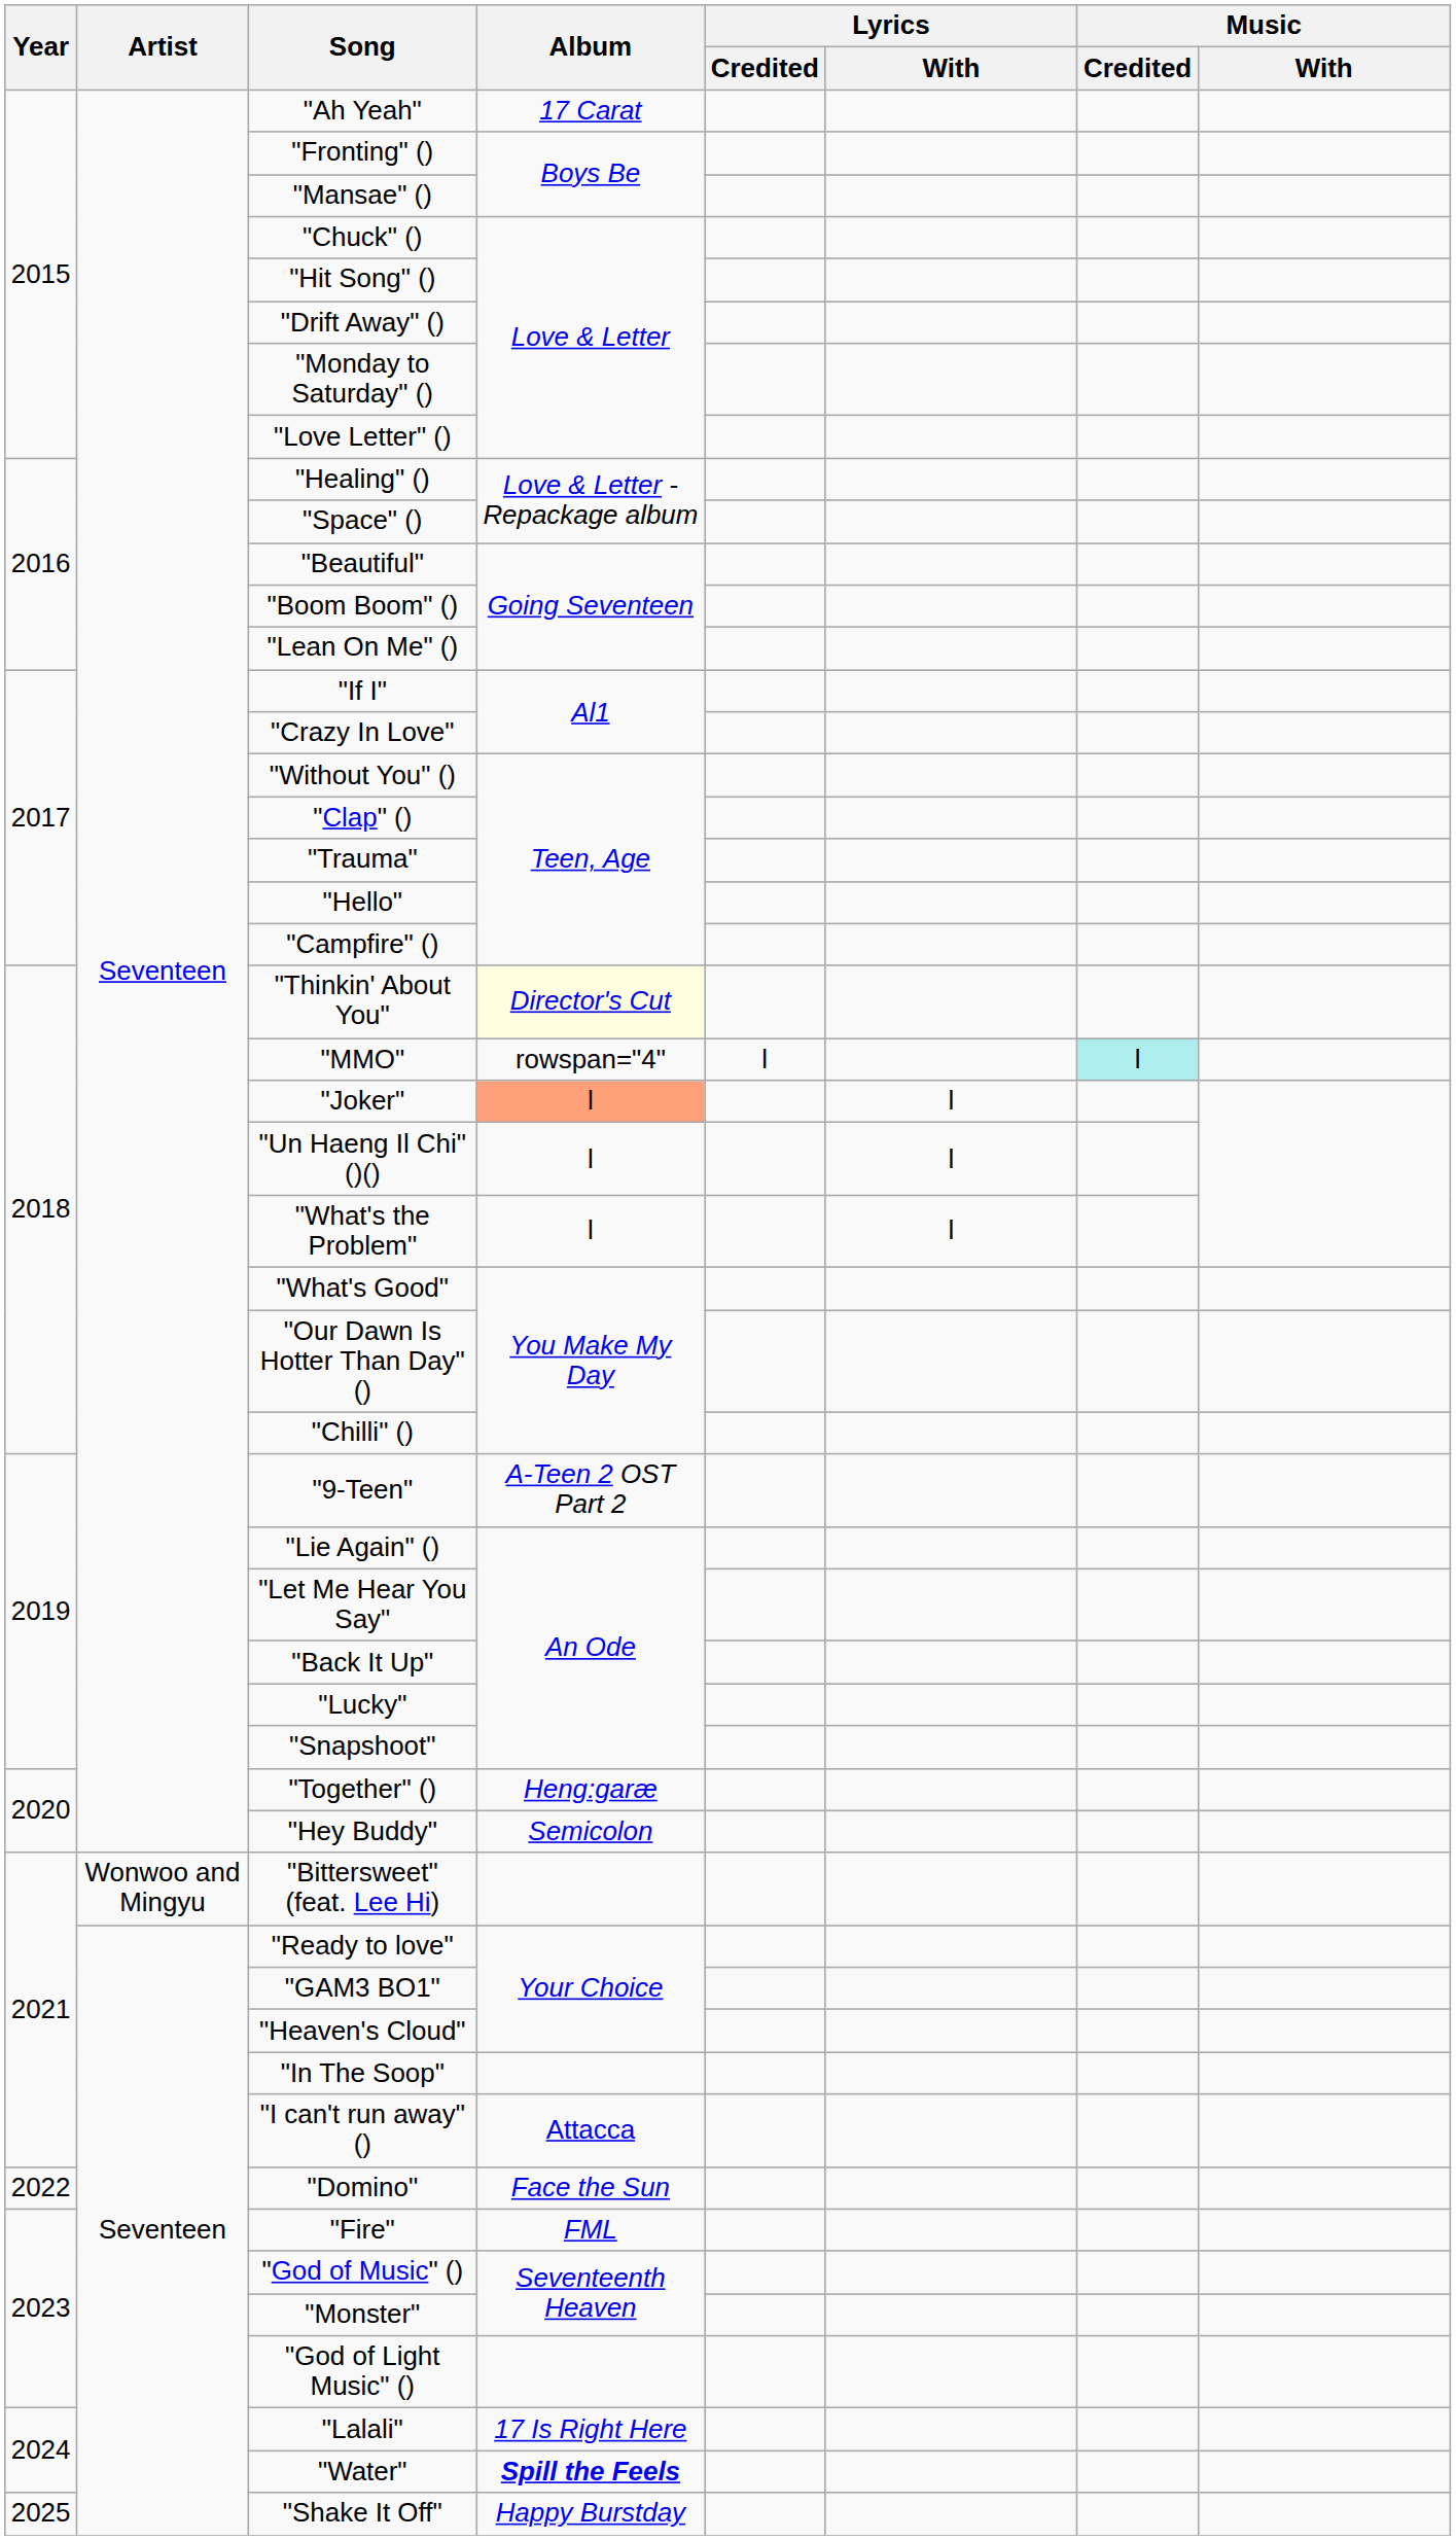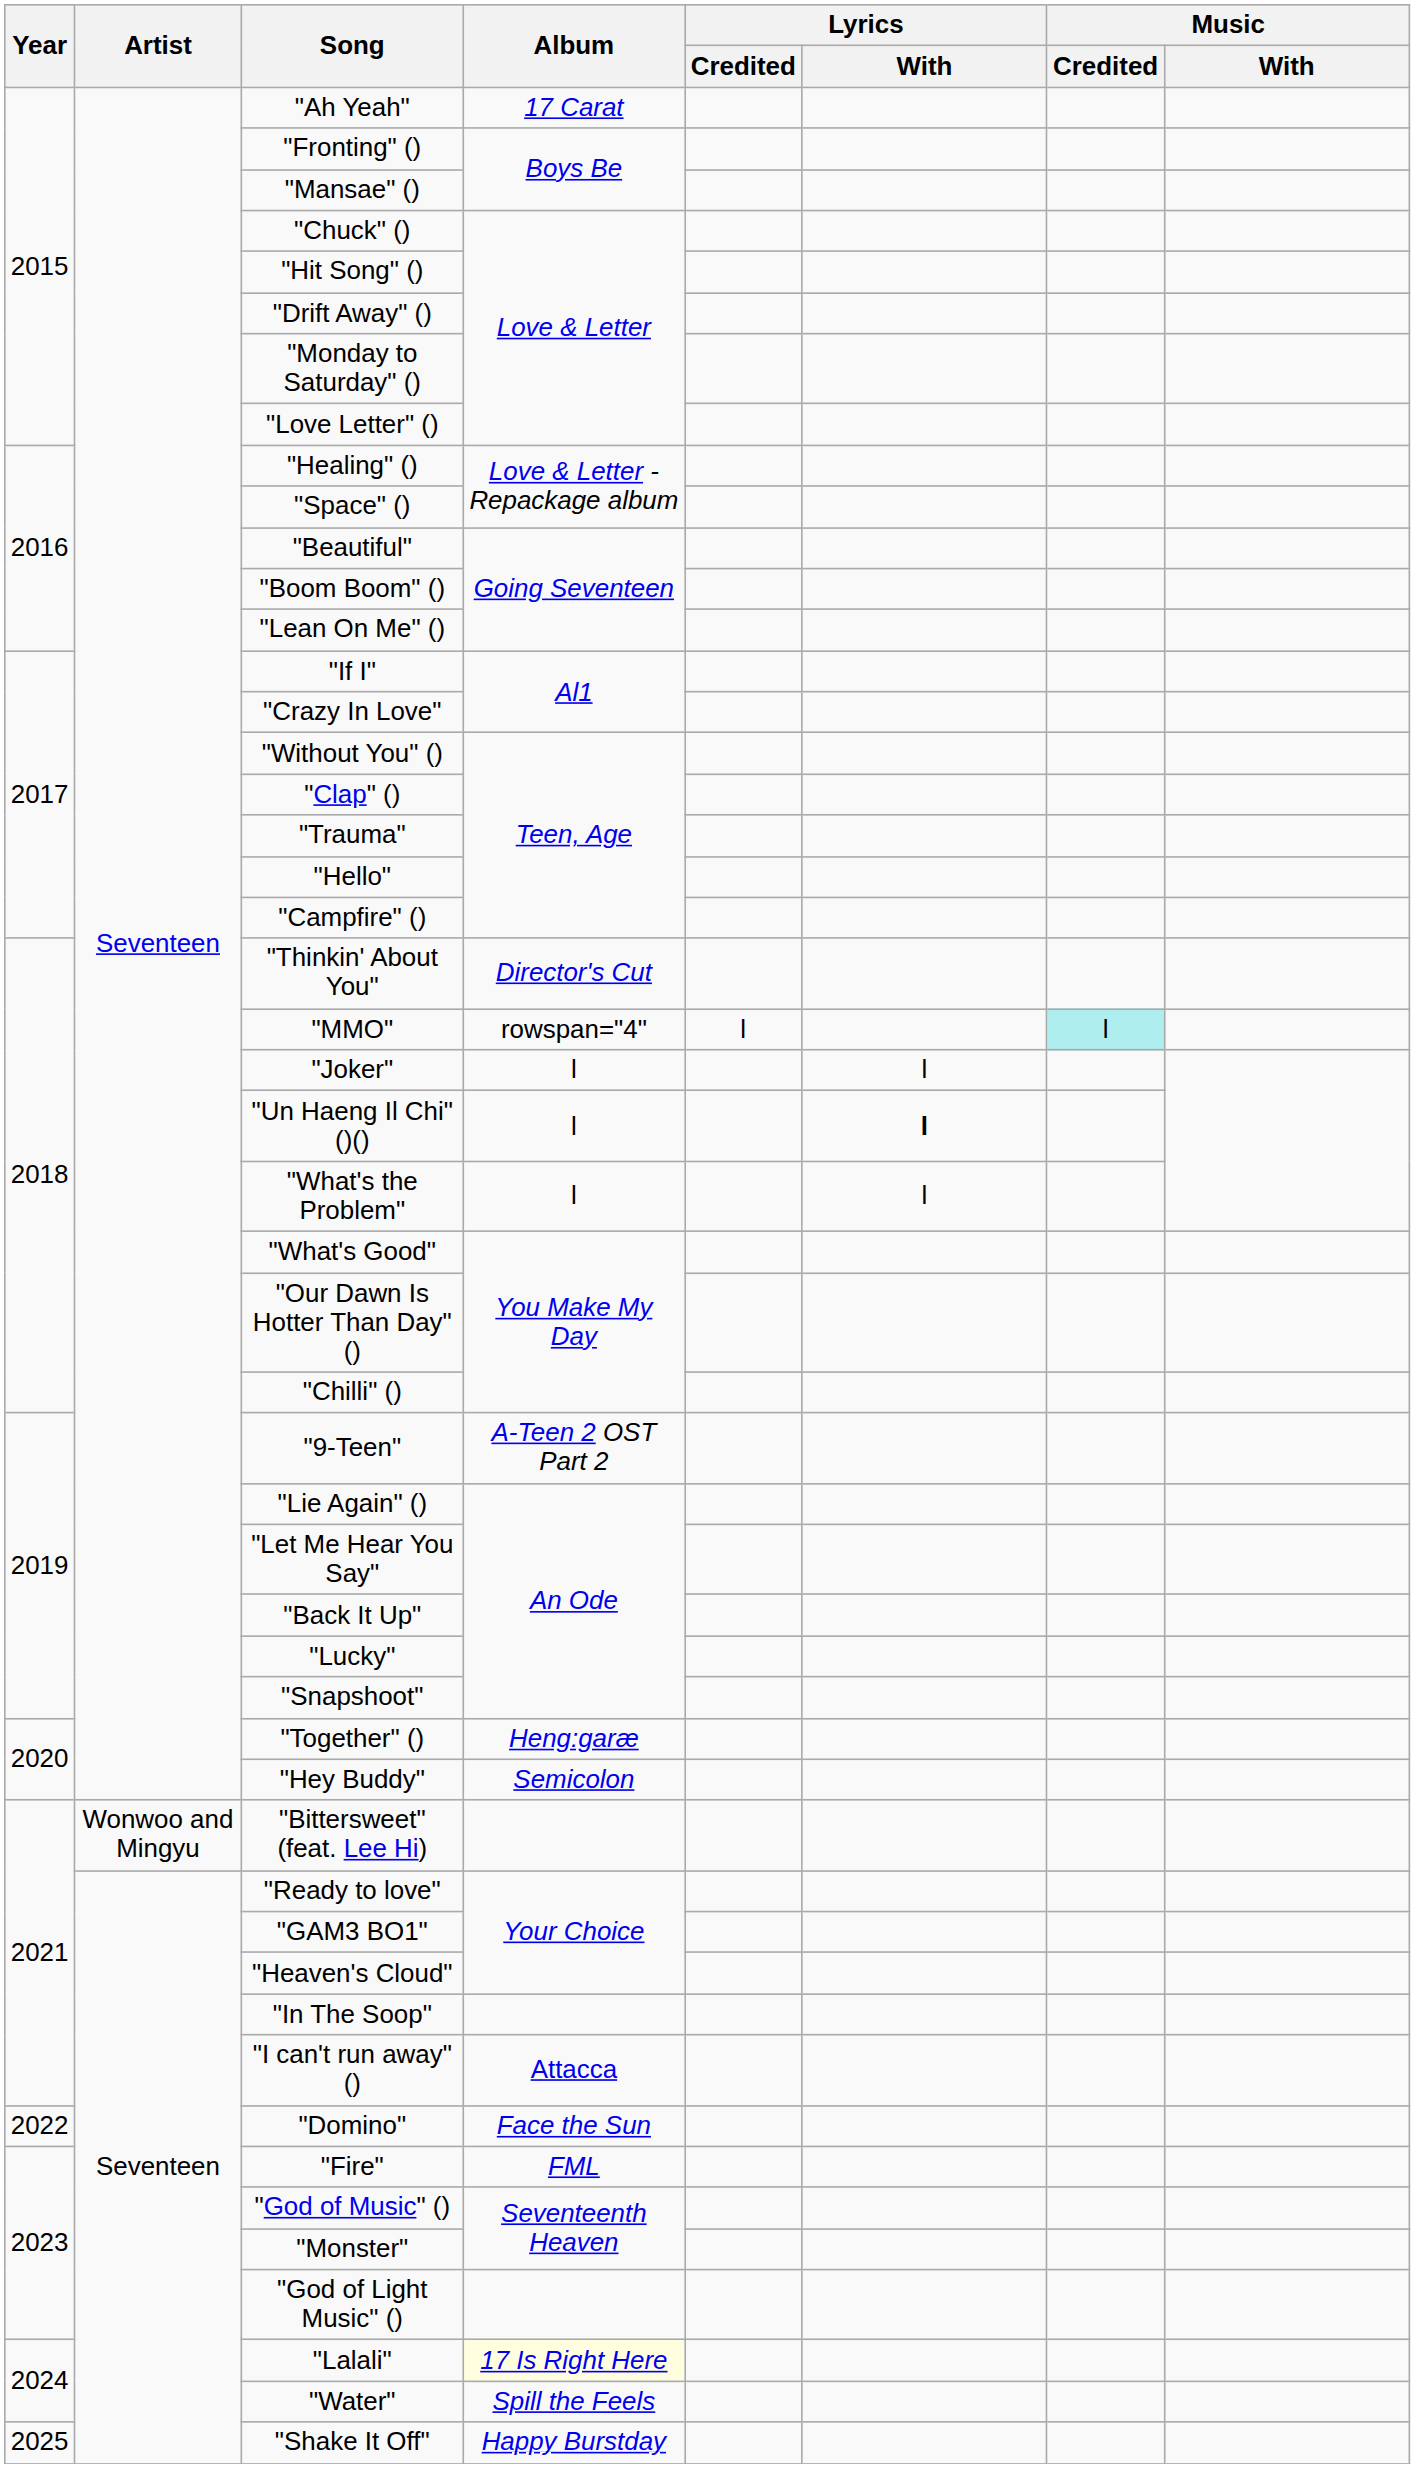"Thinkin' About You" | Album: lightyellow background -> no background
"Joker" | Album: lightsalmon background -> no background
"Un Haeng Il Chi" ()() | Lyrics / With: normal -> bold
"Lalali" | Album: no background -> lightyellow background
"Water" | Album: bold -> normal
